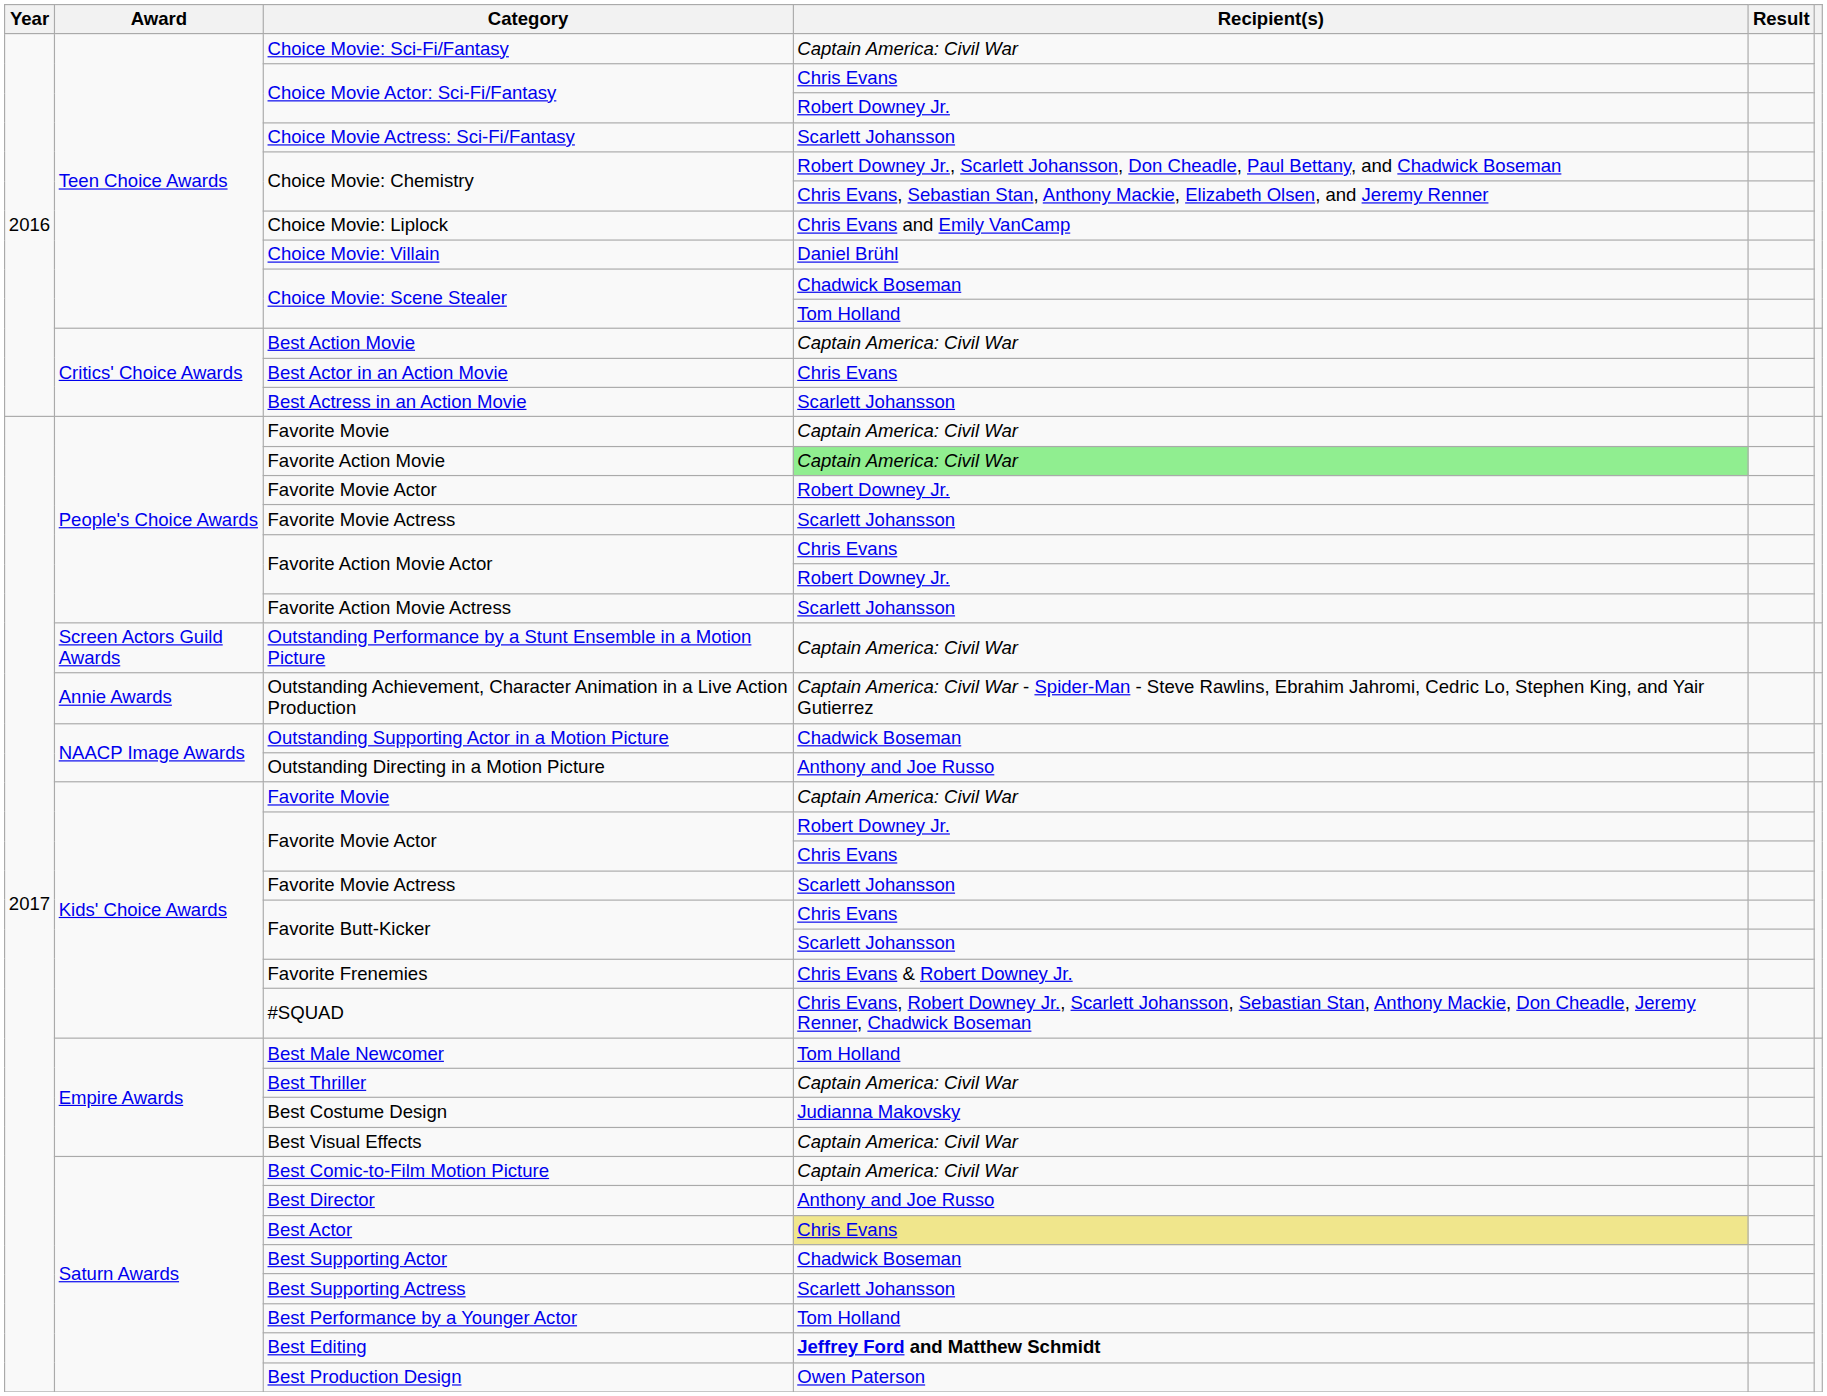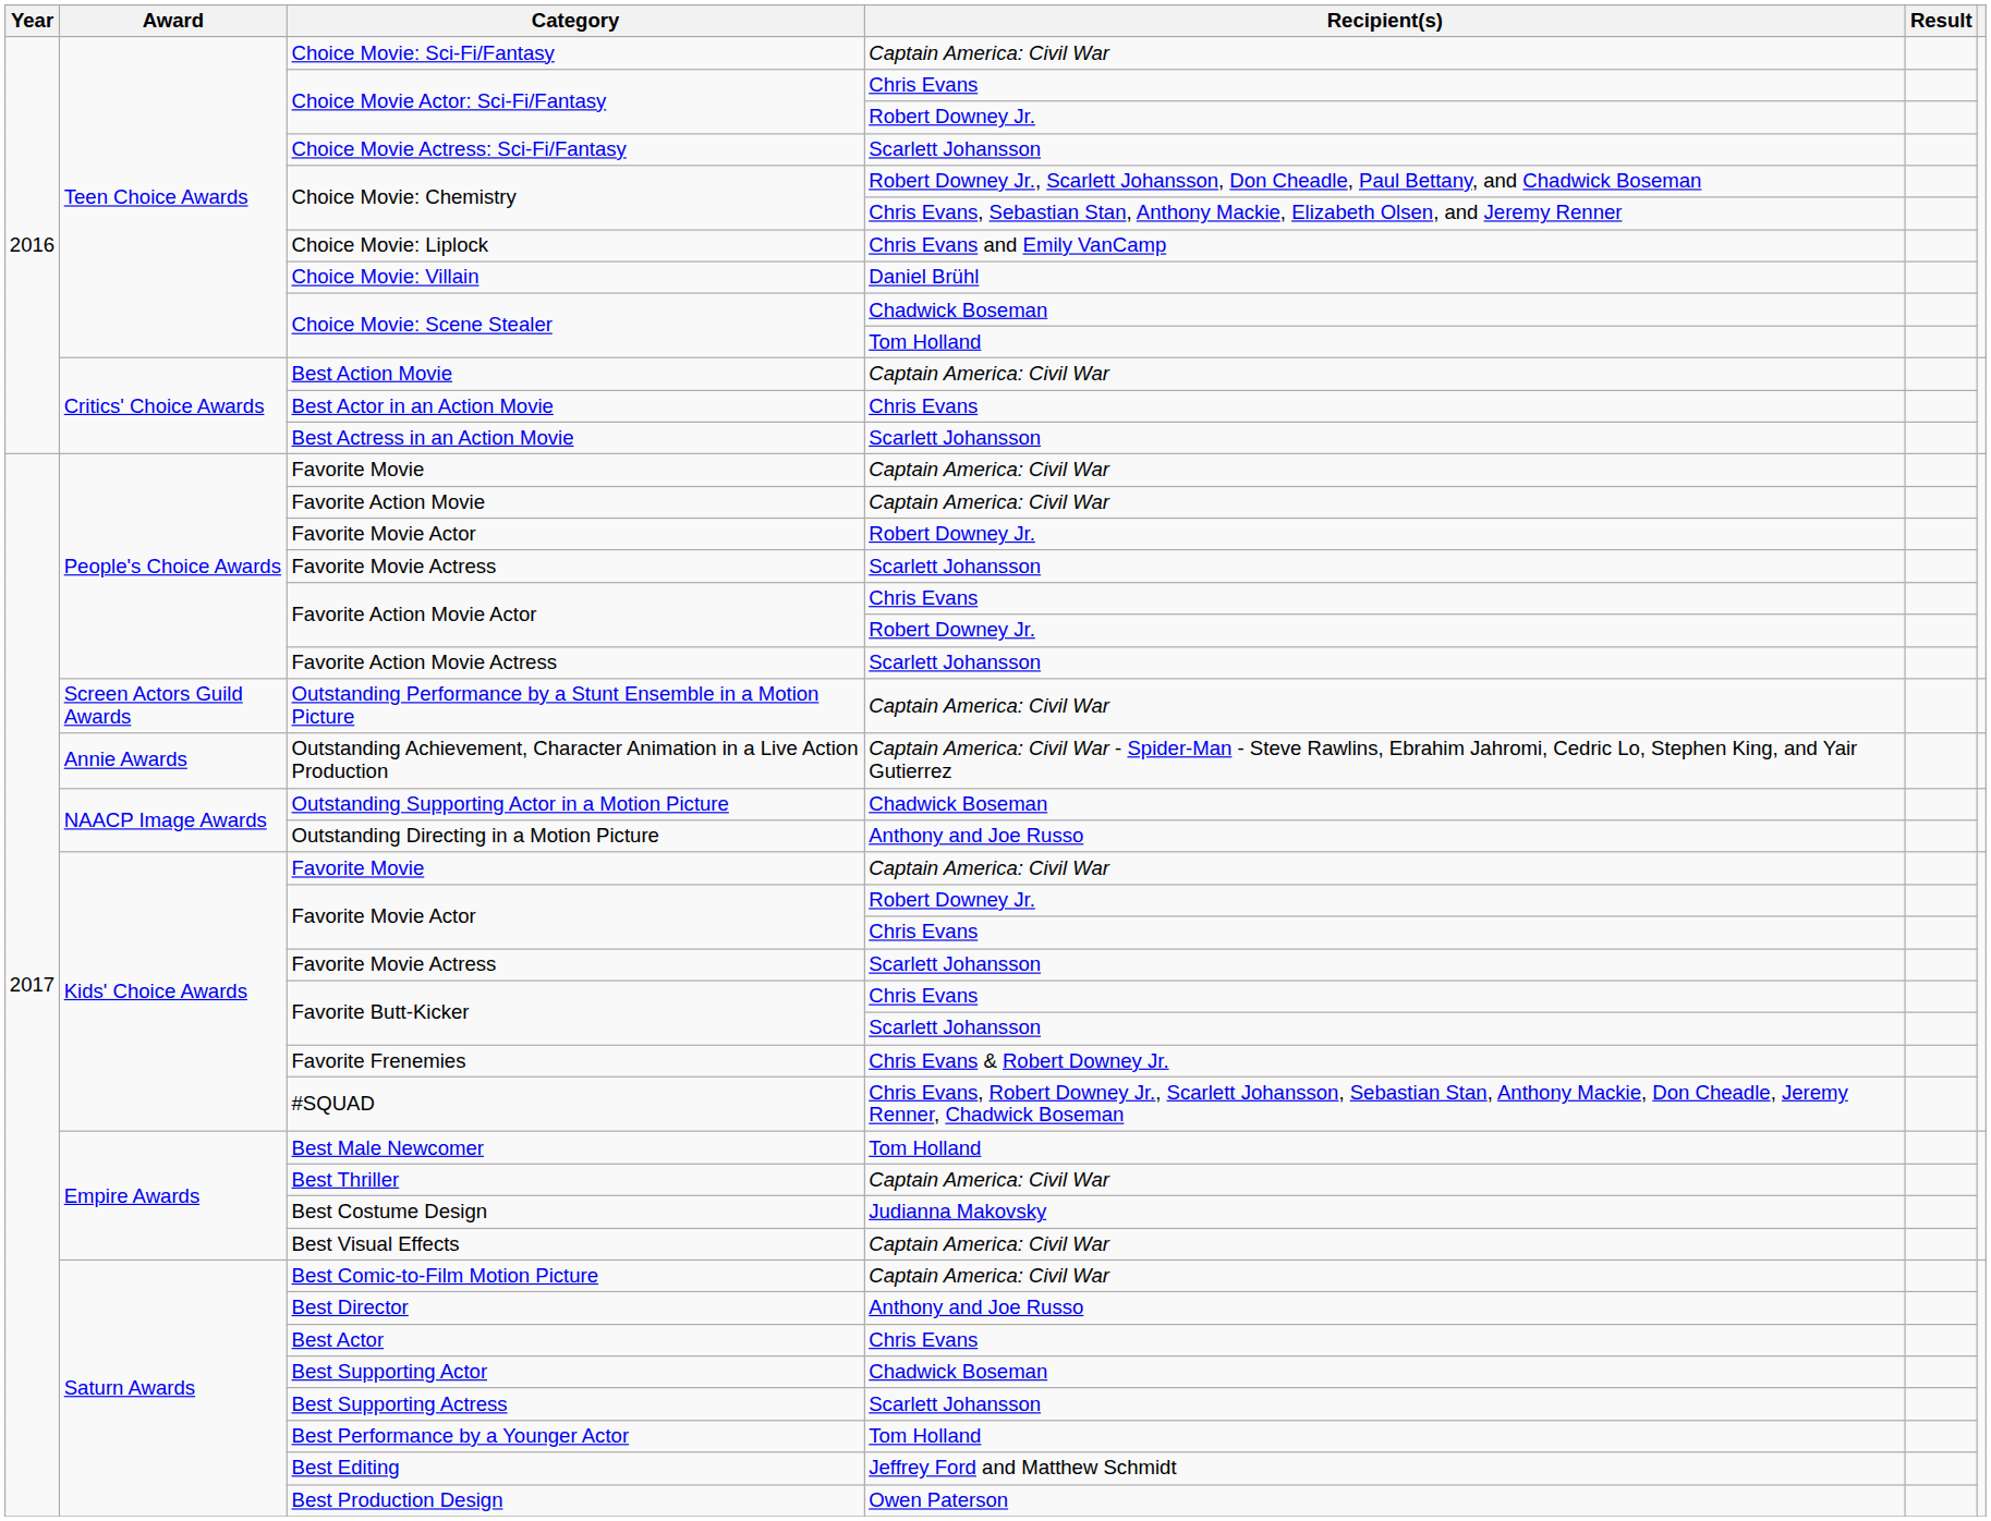Favorite Action Movie | Recipient(s): lightgreen background -> no background
Best Actor | Recipient(s): khaki background -> no background
Best Editing | Recipient(s): bold -> normal
